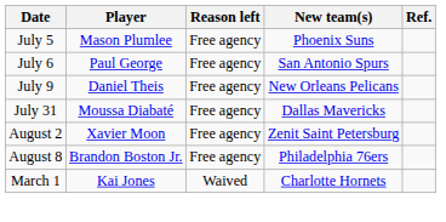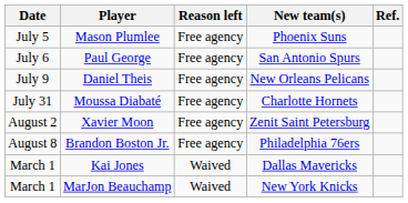Moussa Diabaté | New team(s): Dallas Mavericks -> Charlotte Hornets
Kai Jones | New team(s): Charlotte Hornets -> Dallas Mavericks
+ row: March 1 | MarJon Beauchamp | Waived | New York Knicks
